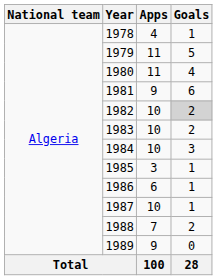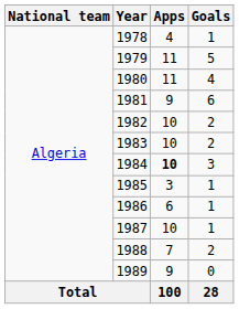1982 | Goals: lightgrey background -> no background
1984 | Apps: normal -> bold
